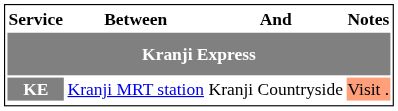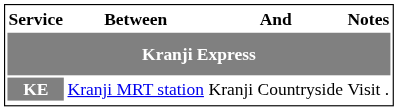KE | Notes: lightsalmon background -> no background
